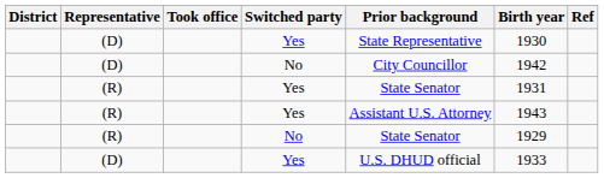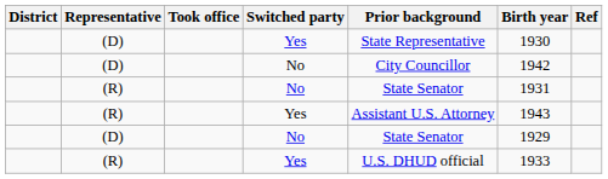row 4 | Switched party: Yes -> No
row 6 | Representative: (R) -> (D)
row 7 | Representative: (D) -> (R)
